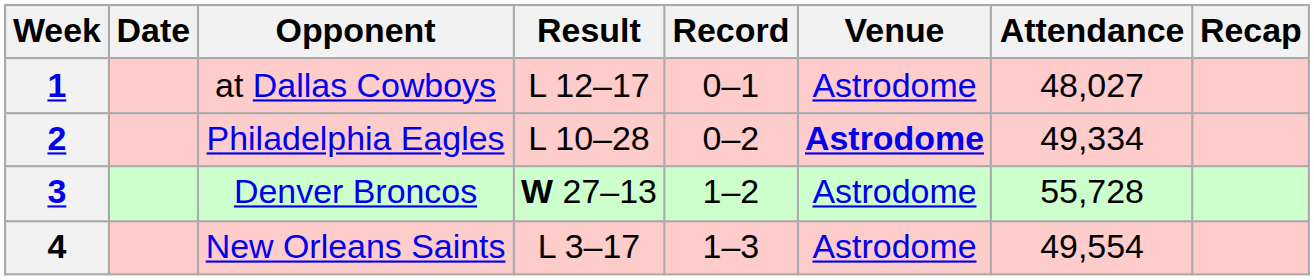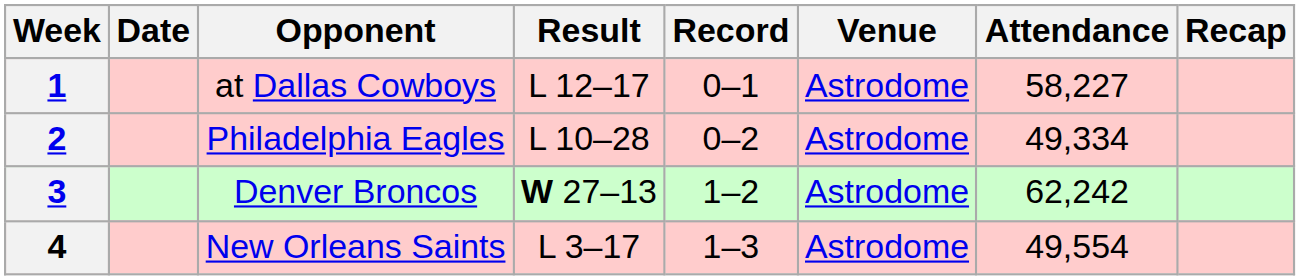1 | Attendance: 48,027 -> 58,227
2 | Venue: bold -> normal
3 | Attendance: 55,728 -> 62,242
